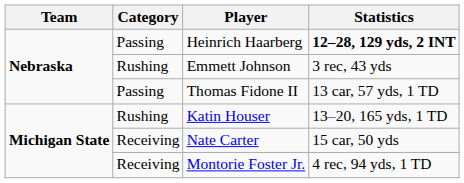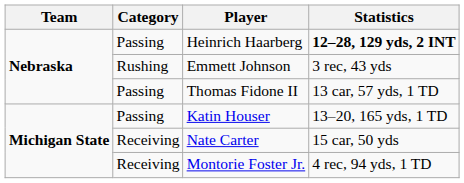Katin Houser | Category: Rushing -> Passing
